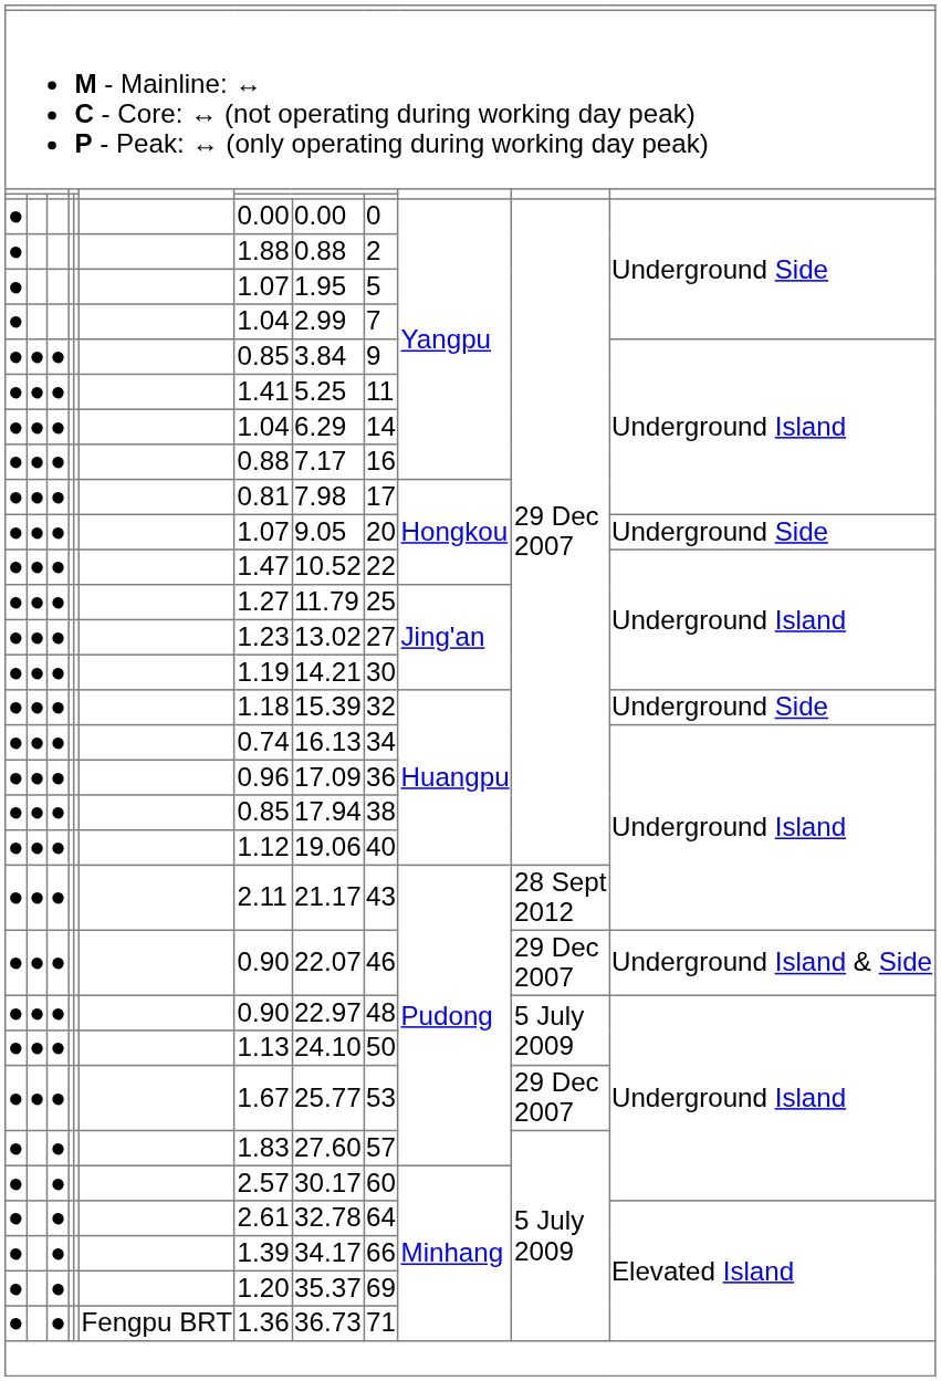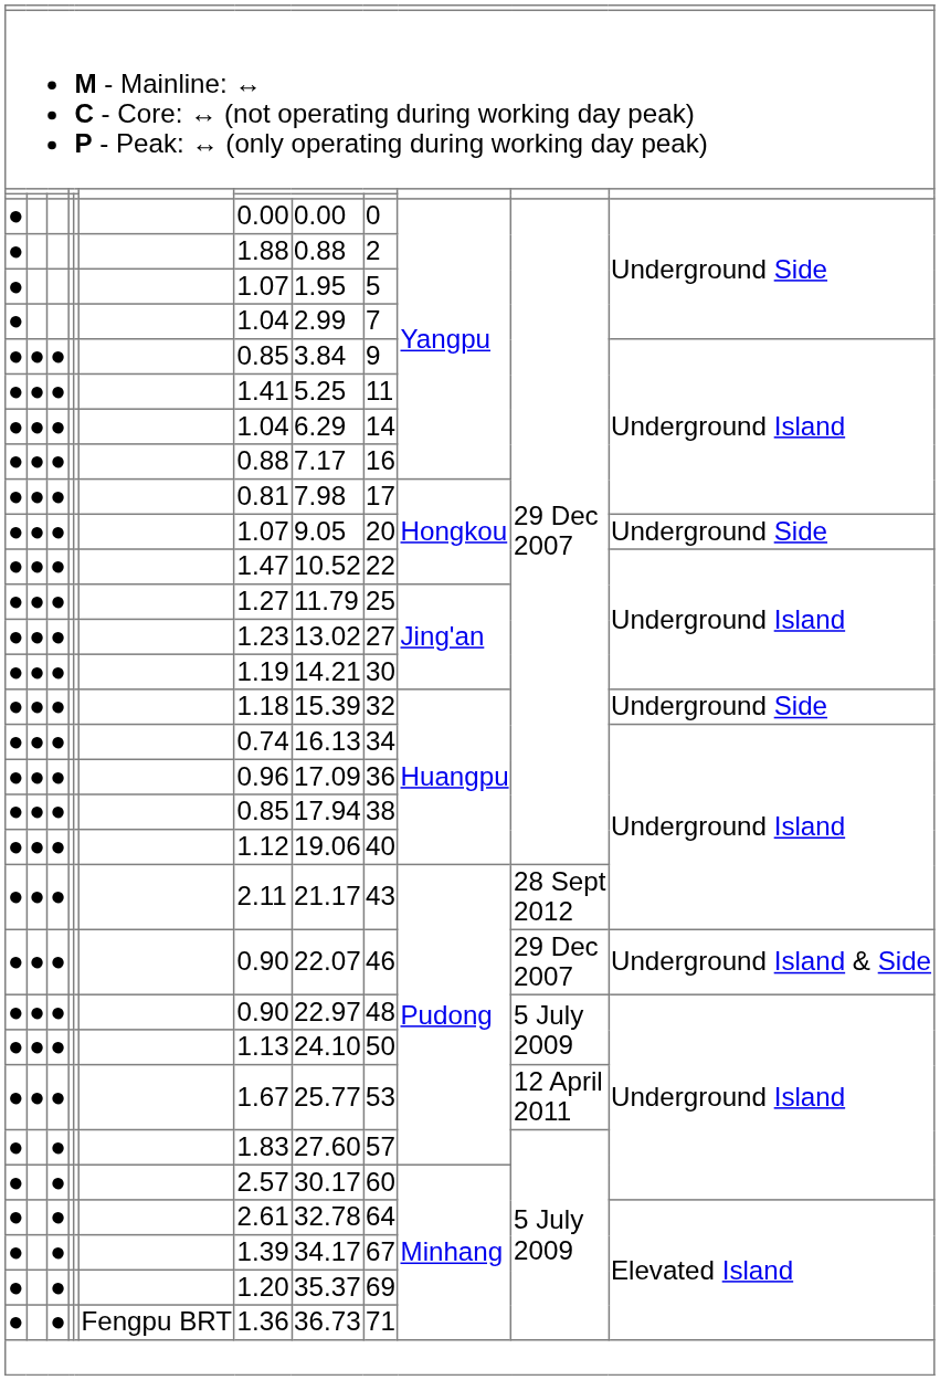row 28 | column 11: 29 Dec 2007 -> 12 April 2011
row 32 | column 9: 66 -> 67
